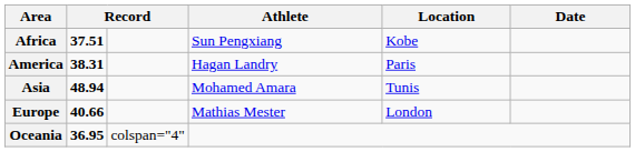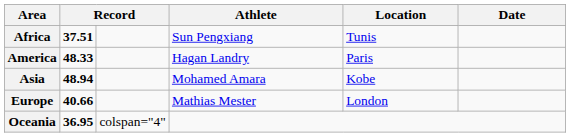Africa | Location: Kobe -> Tunis
America | column 2: 38.31 -> 48.33
Asia | Location: Tunis -> Kobe
